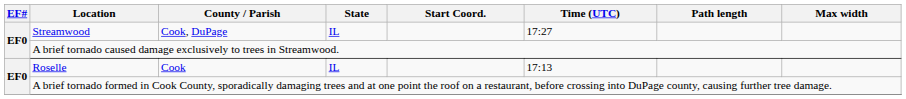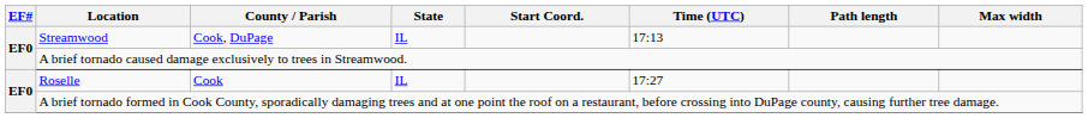Streamwood | Time (UTC): 17:27 -> 17:13
Roselle | Time (UTC): 17:13 -> 17:27
